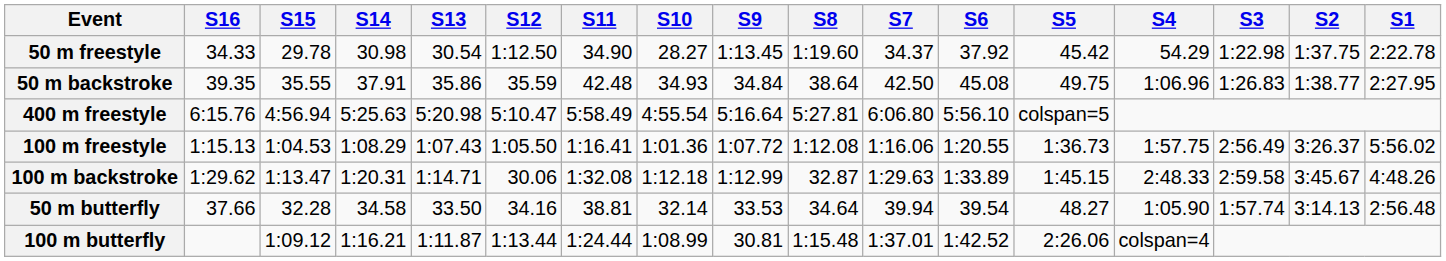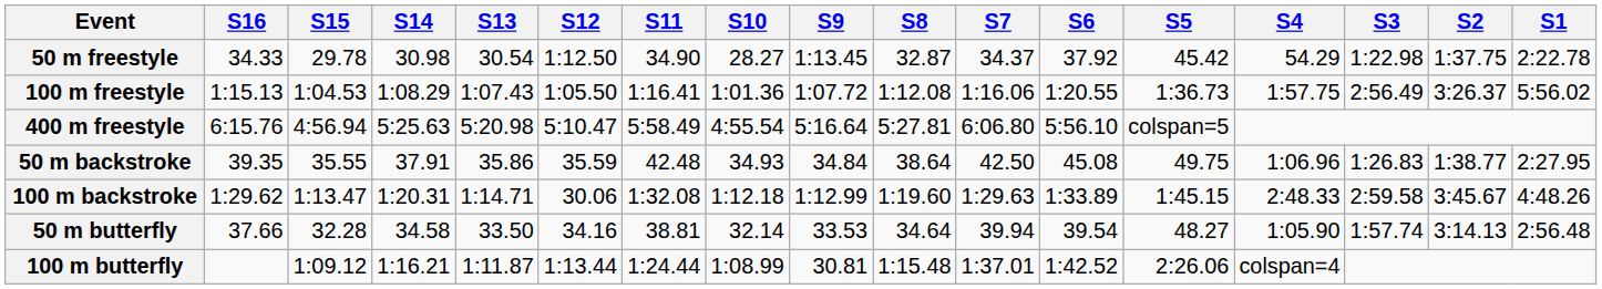50 m freestyle | S8: 1:19.60 -> 32.87
rows swapped: 100 m freestyle <-> 50 m backstroke
100 m backstroke | S8: 32.87 -> 1:19.60
